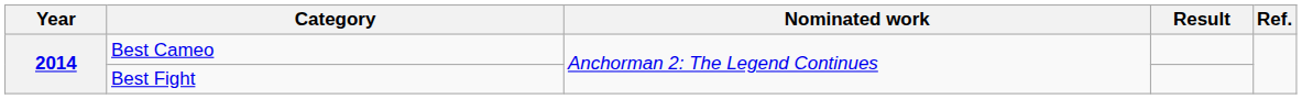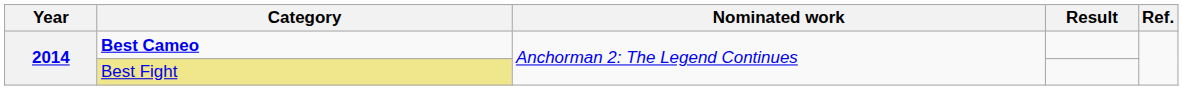Best Cameo | Category: normal -> bold
Best Fight | Category: no background -> khaki background
